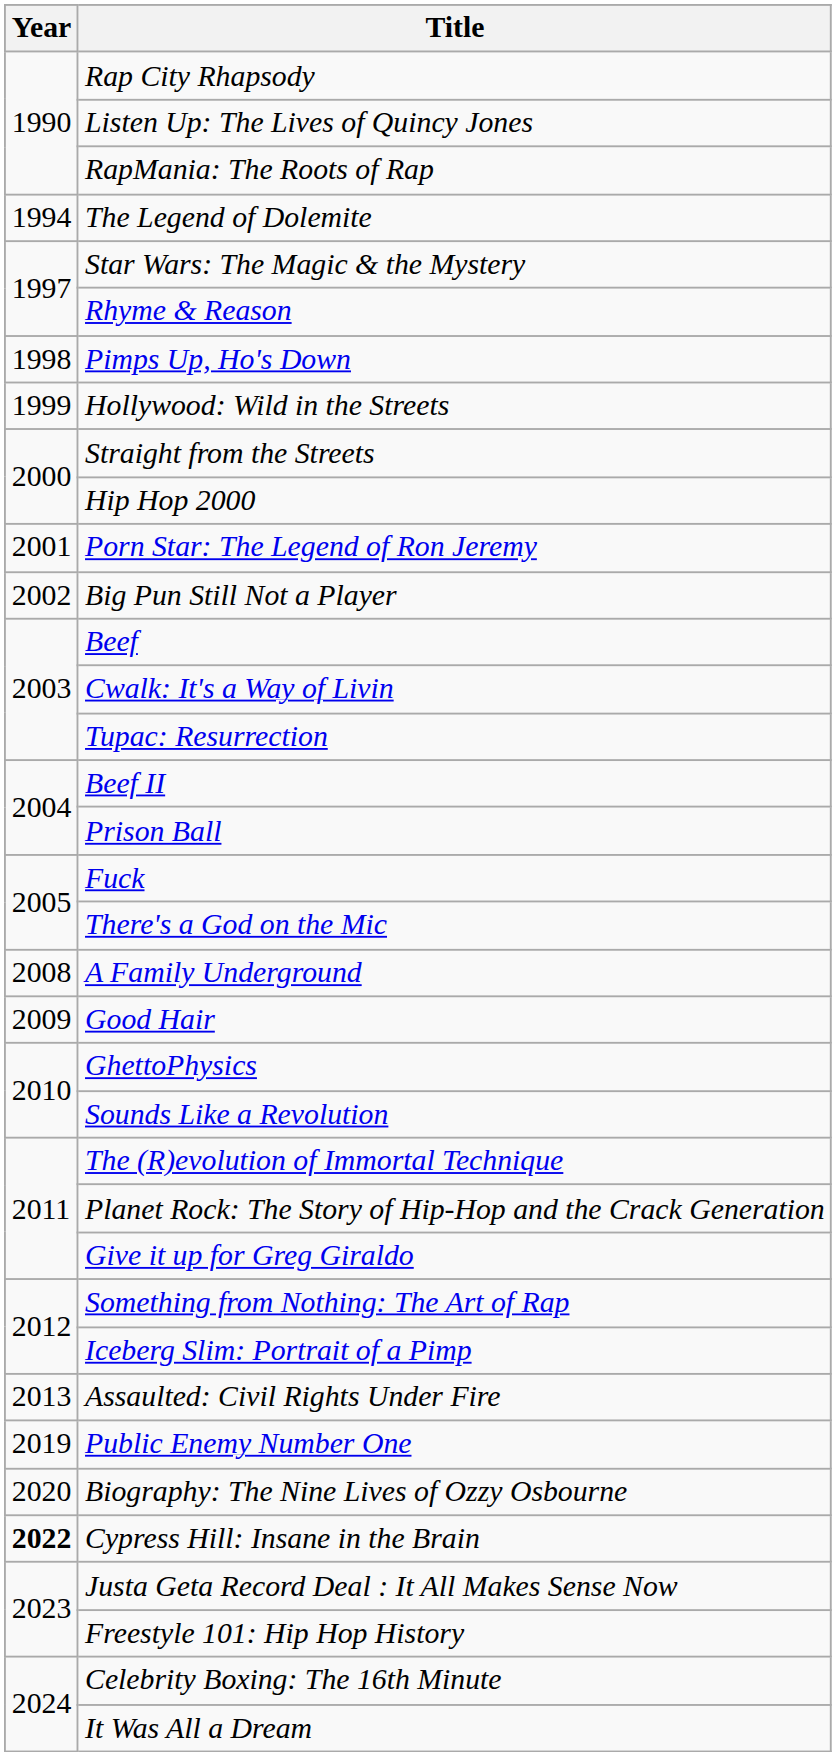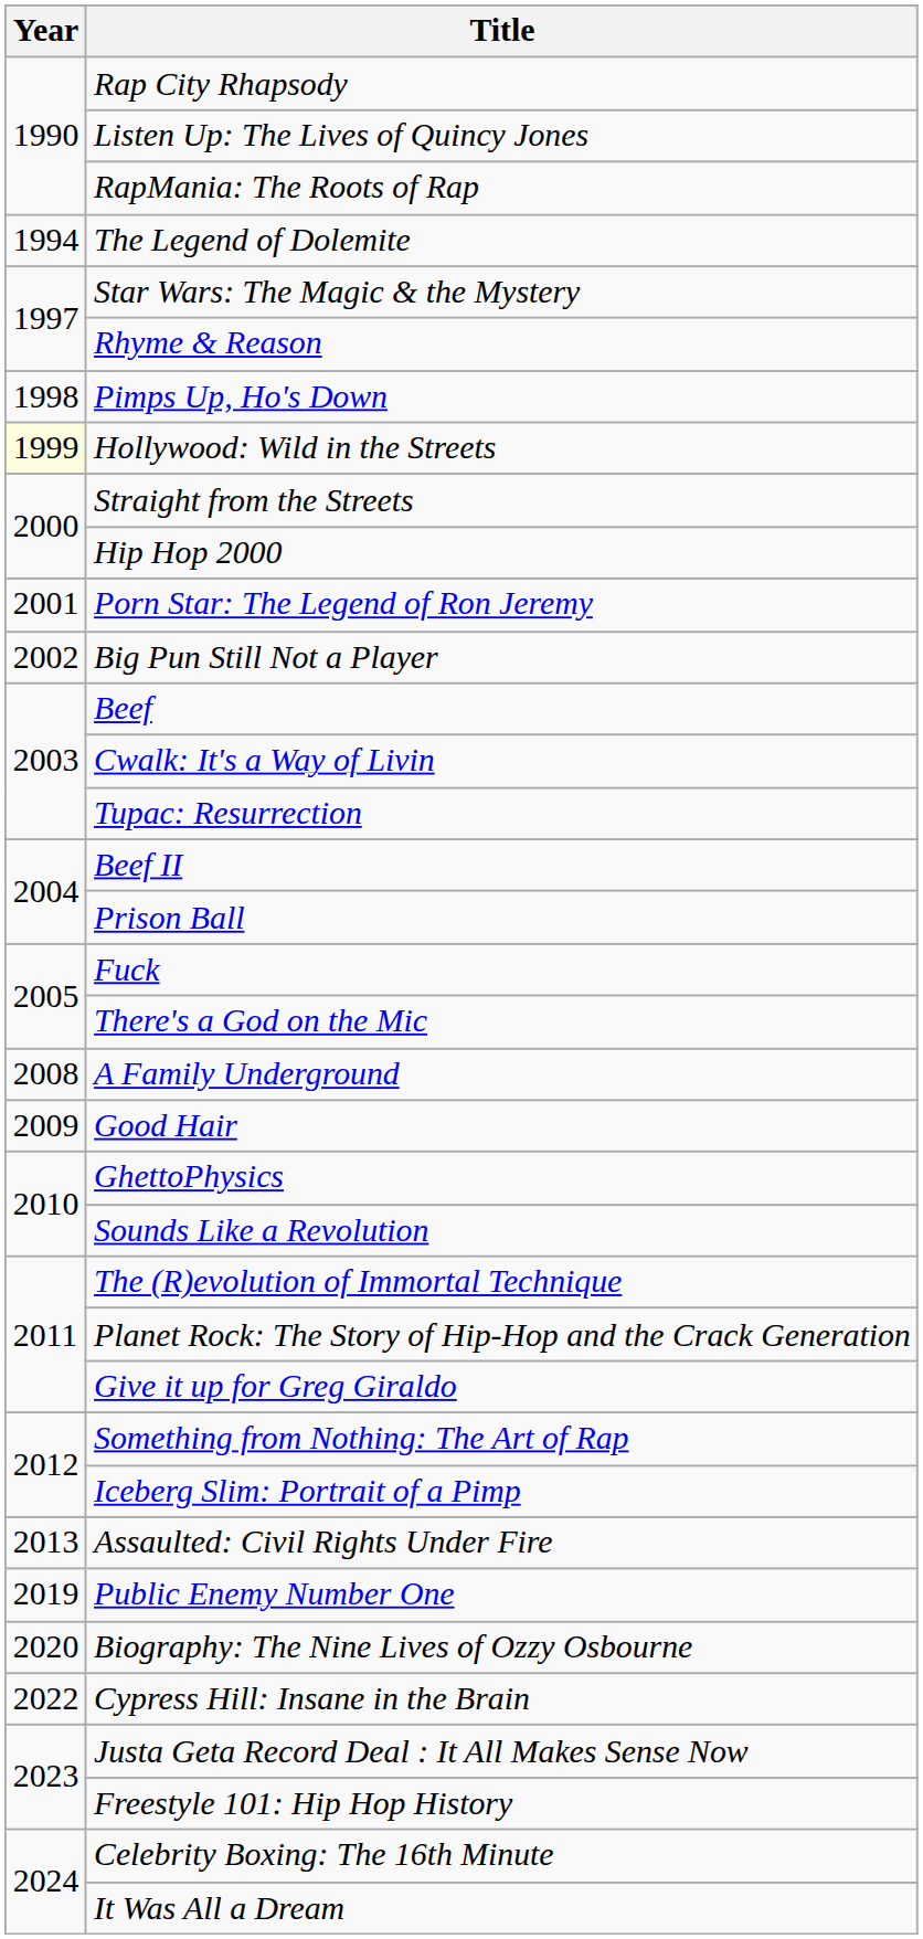Hollywood: Wild in the Streets | Year: no background -> lightyellow background
Cypress Hill: Insane in the Brain | Year: bold -> normal
